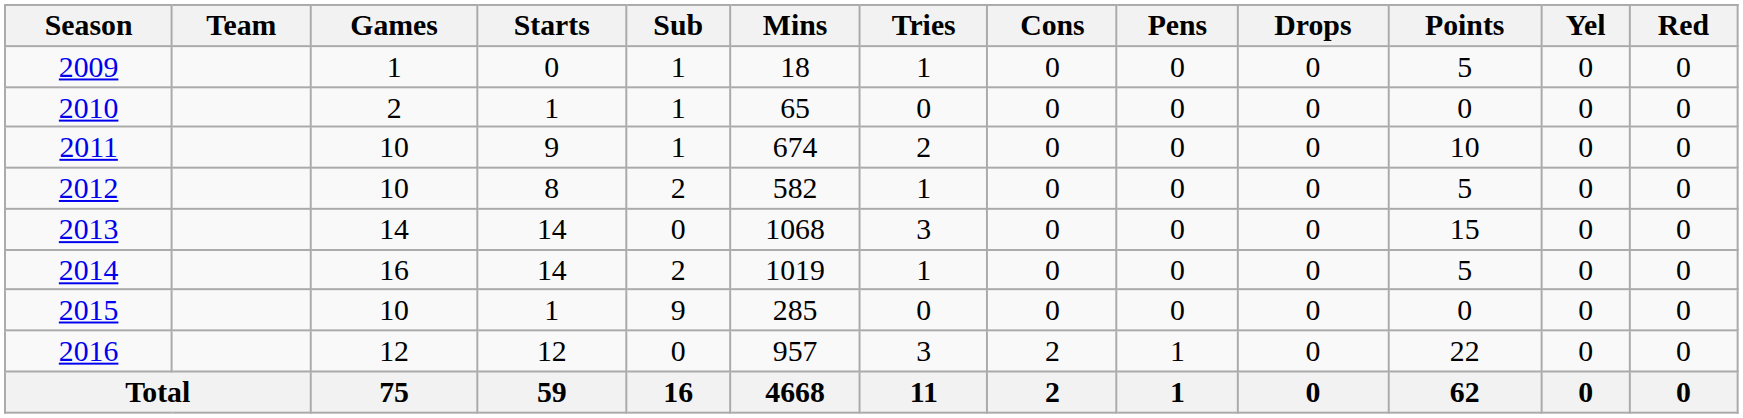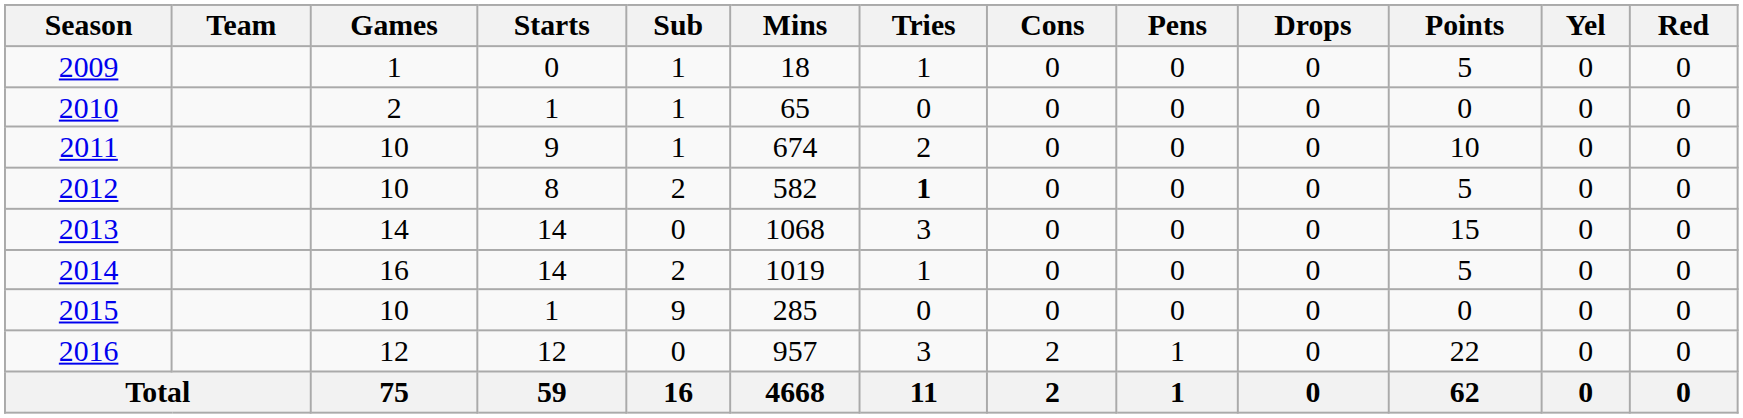2012 | Tries: normal -> bold
